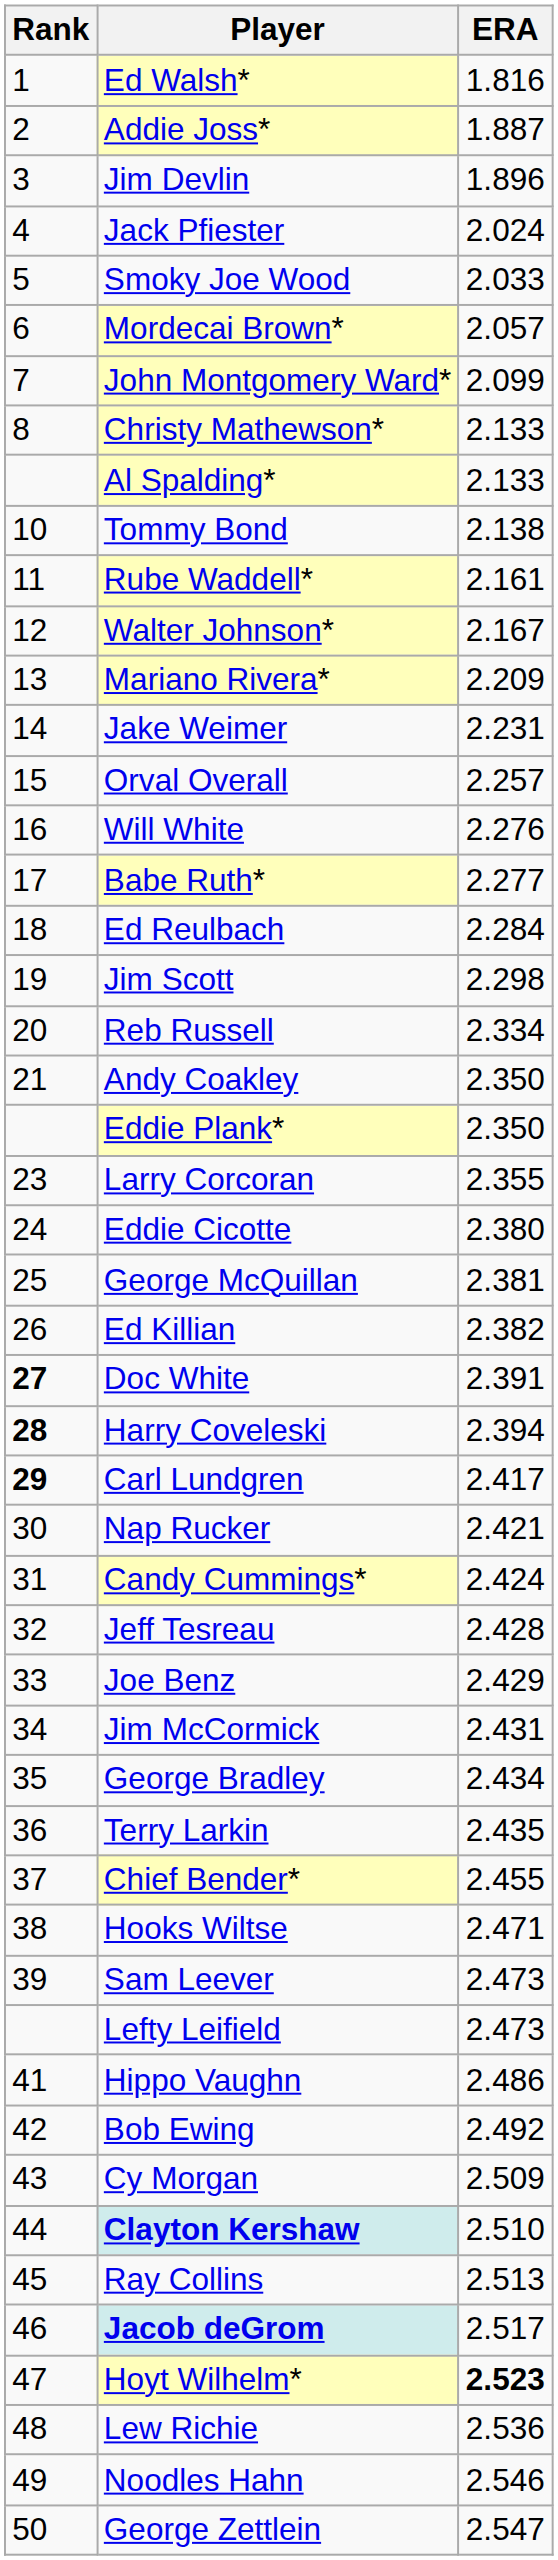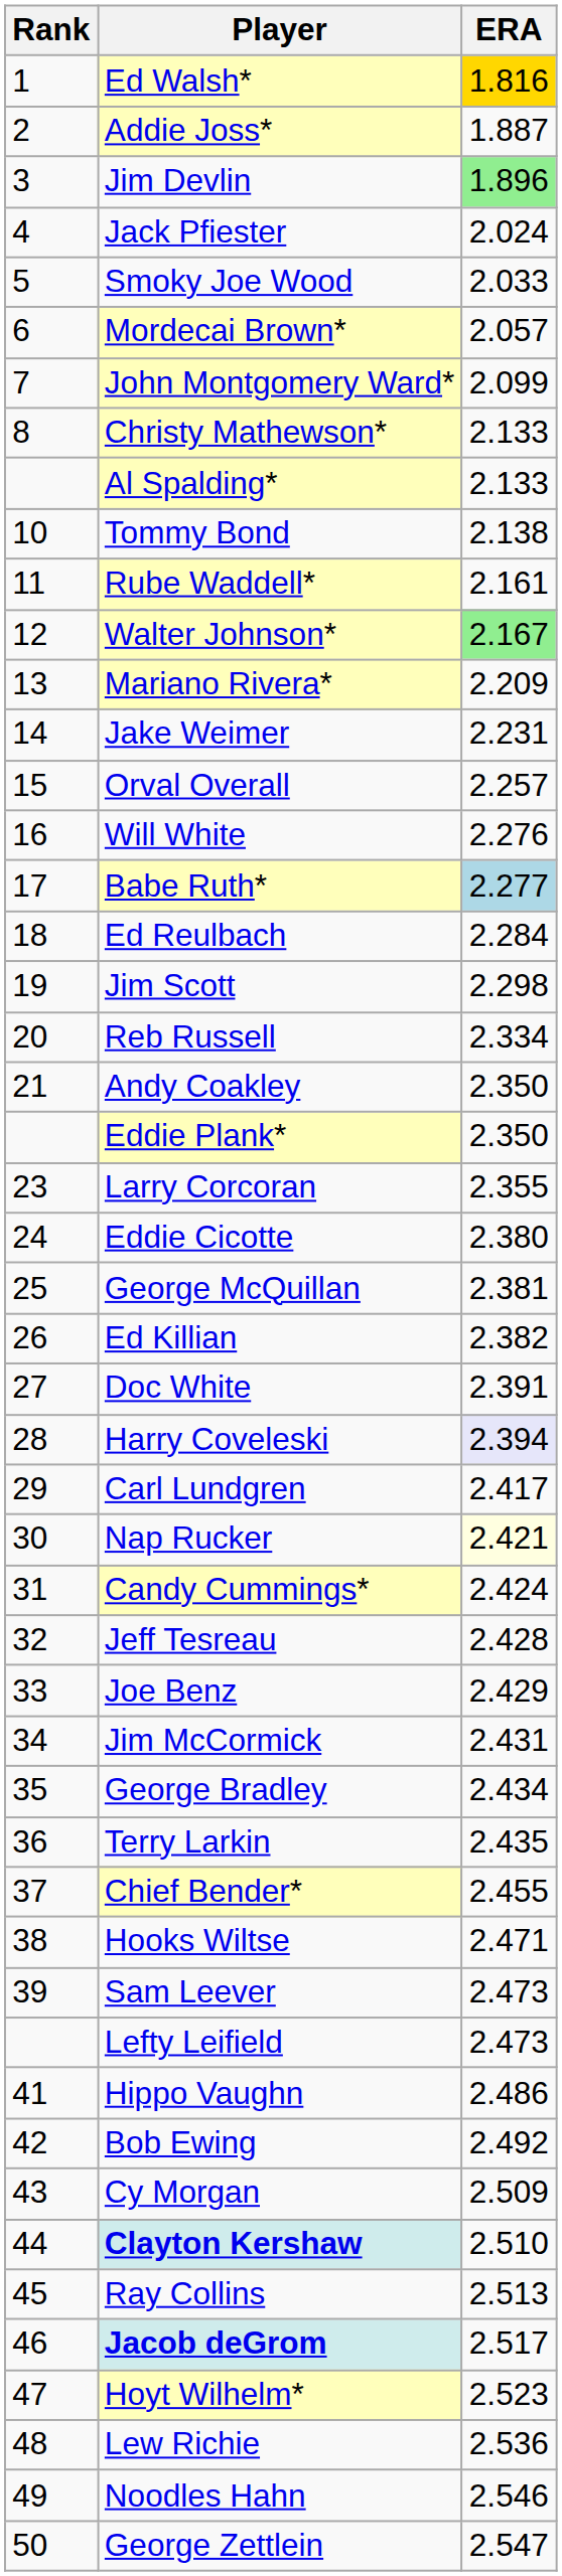Ed Walsh* | ERA: no background -> gold background
Jim Devlin | ERA: no background -> lightgreen background
Walter Johnson* | ERA: no background -> lightgreen background
Babe Ruth* | ERA: no background -> lightblue background
Doc White | Rank: bold -> normal
Harry Coveleski | Rank: bold -> normal
Harry Coveleski | ERA: no background -> lavender background
Carl Lundgren | Rank: bold -> normal
Nap Rucker | ERA: no background -> lightyellow background
Hoyt Wilhelm* | ERA: bold -> normal
